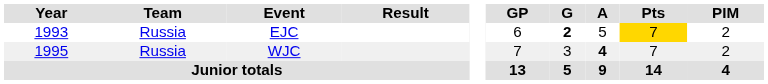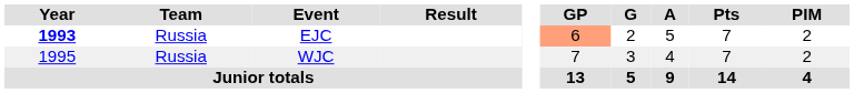EJC | Year: normal -> bold
EJC | GP: no background -> lightsalmon background
EJC | G: bold -> normal
EJC | Pts: gold background -> no background
WJC | A: bold -> normal
